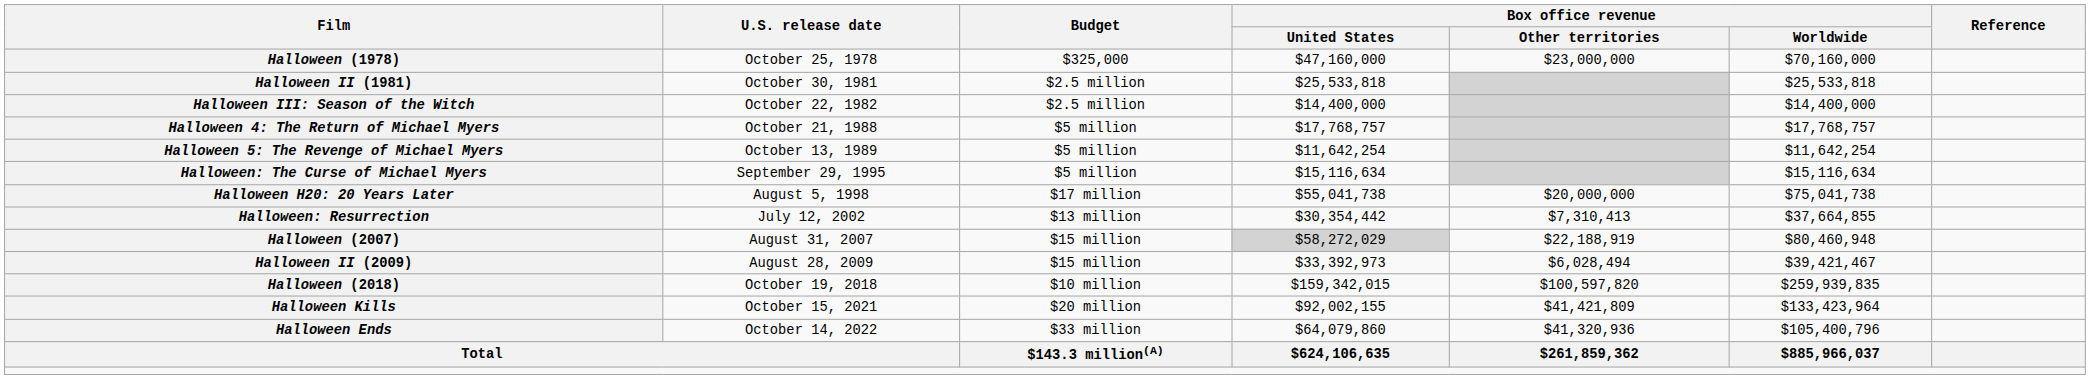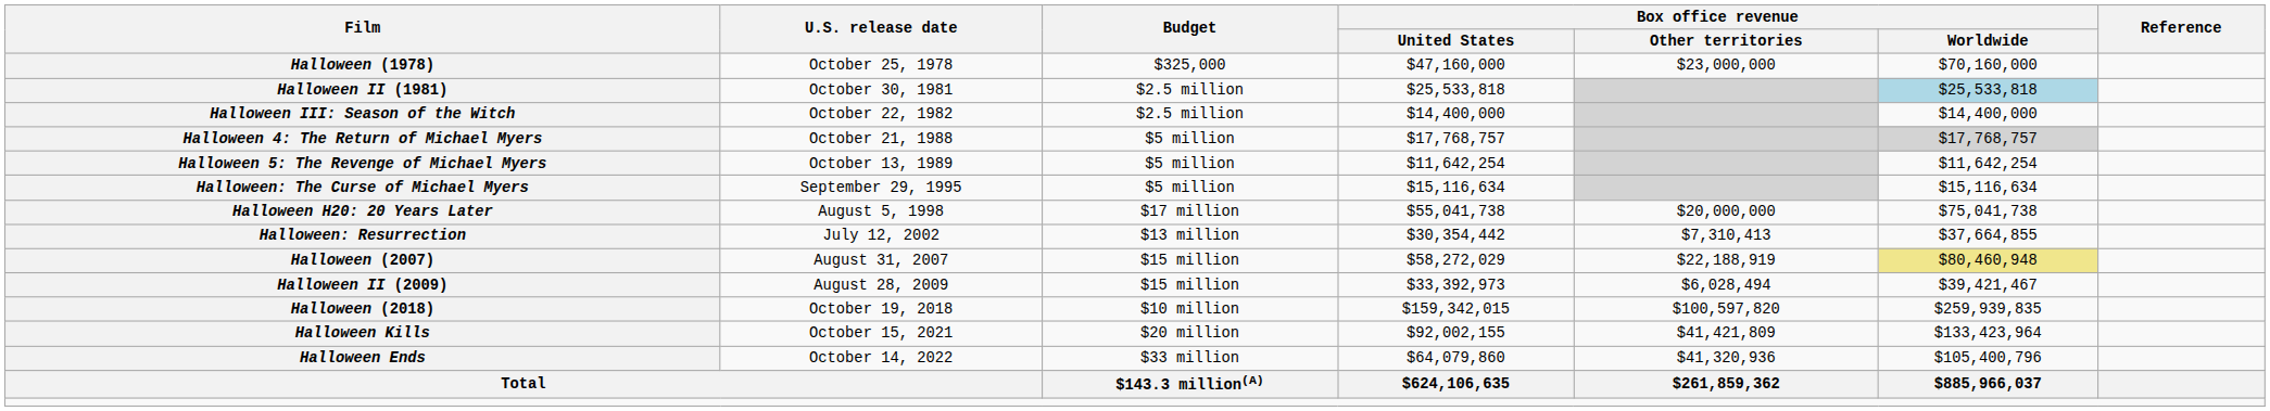Halloween II (1981) | Box office revenue / Worldwide: no background -> lightblue background
Halloween 4: The Return of Michael Myers | Box office revenue / Worldwide: no background -> lightgrey background
Halloween (2007) | Box office revenue / United States: lightgrey background -> no background
Halloween (2007) | Box office revenue / Worldwide: no background -> khaki background
